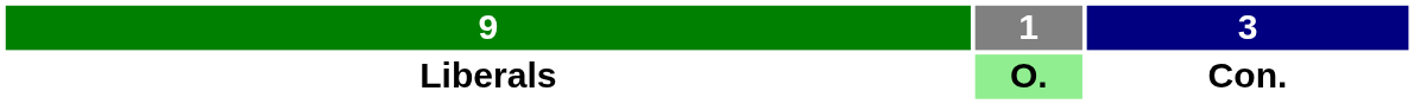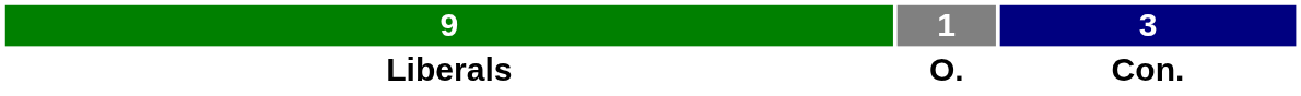Liberals | 1: lightgreen background -> no background
